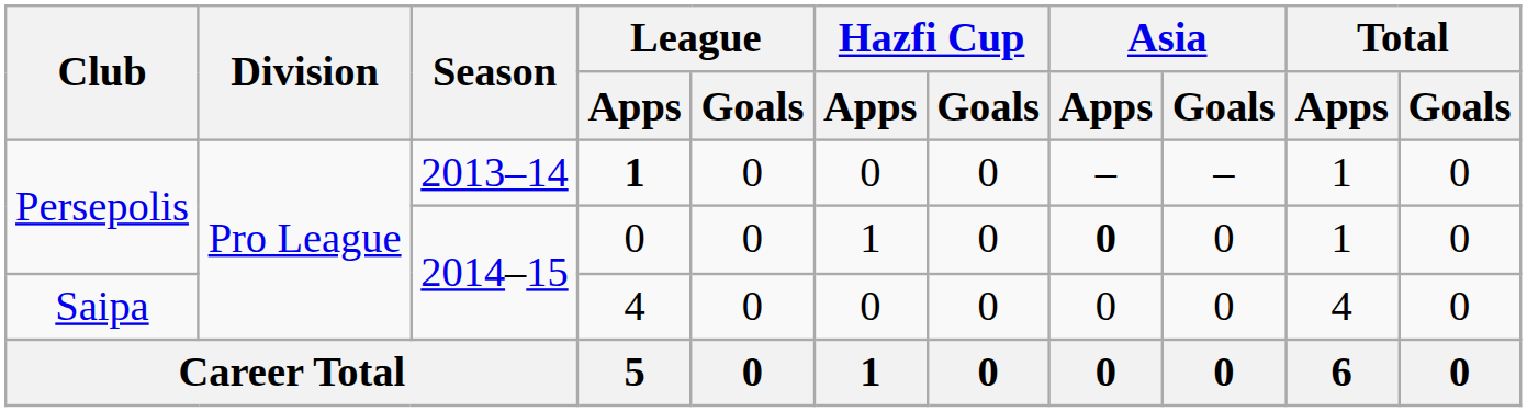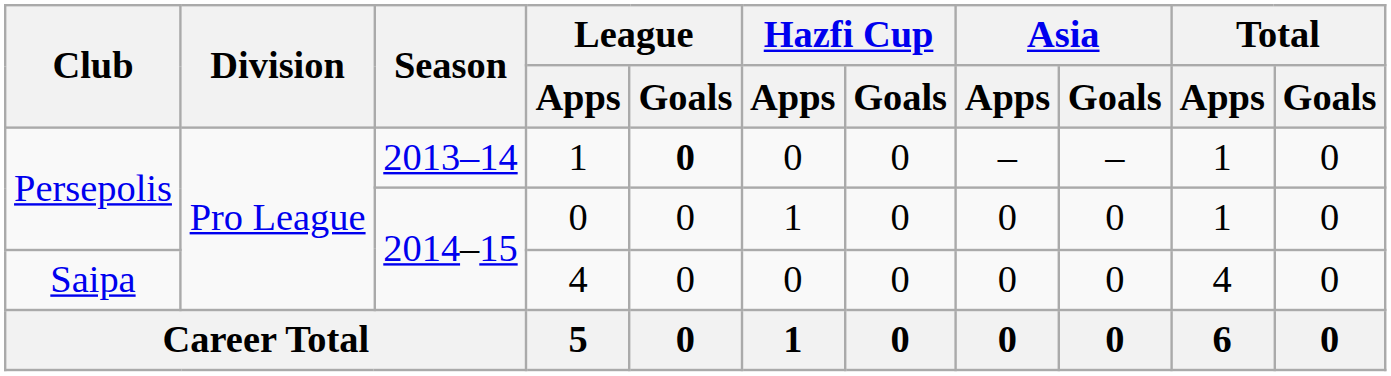row 3 | League / Apps: bold -> normal
row 3 | League / Goals: normal -> bold
row 4 | Asia / Apps: bold -> normal
